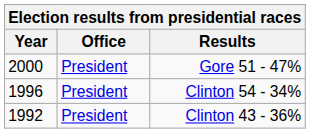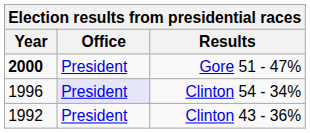Gore 51 - 47% | Year: normal -> bold
Clinton 54 - 34% | Office: no background -> lavender background
